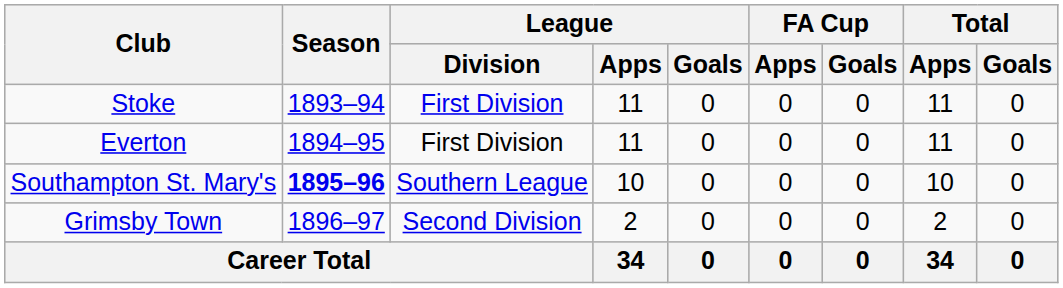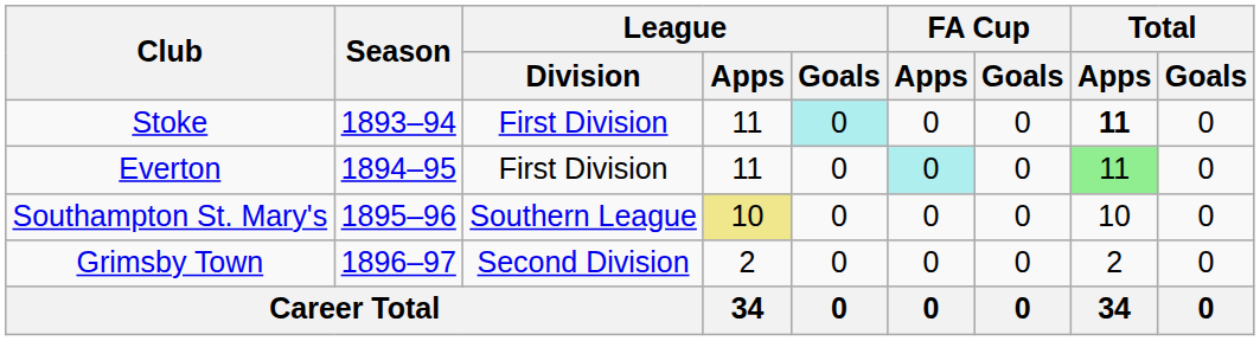Stoke | League / Goals: no background -> paleturquoise background
Stoke | Total / Apps: normal -> bold
Everton | FA Cup / Apps: no background -> paleturquoise background
Everton | Total / Apps: no background -> lightgreen background
Southampton St. Mary's | Season: bold -> normal
Southampton St. Mary's | League / Apps: no background -> khaki background
